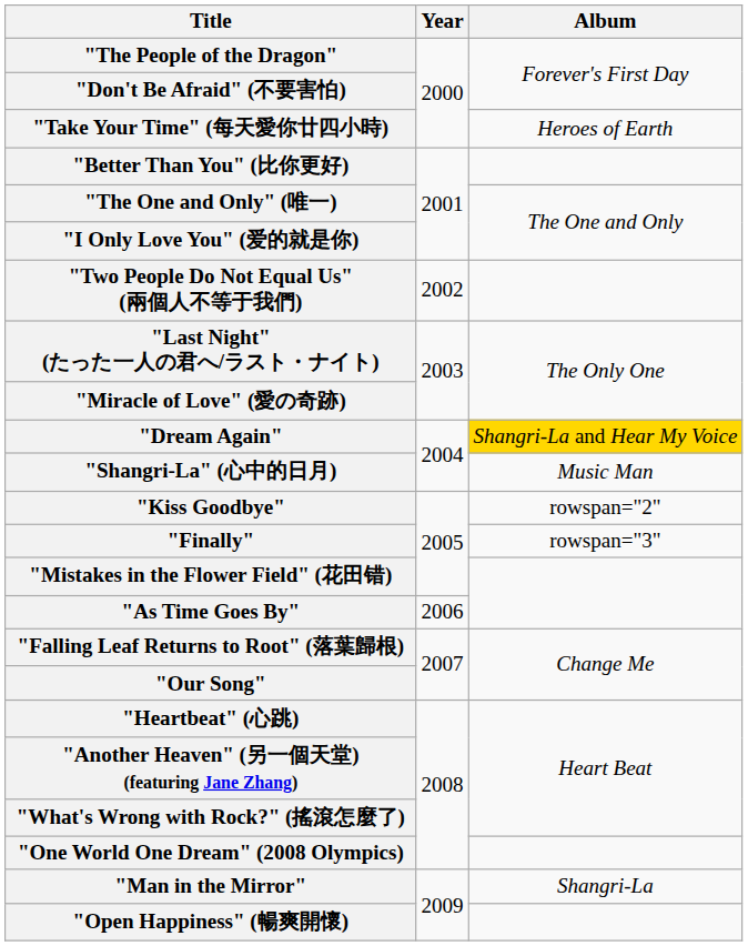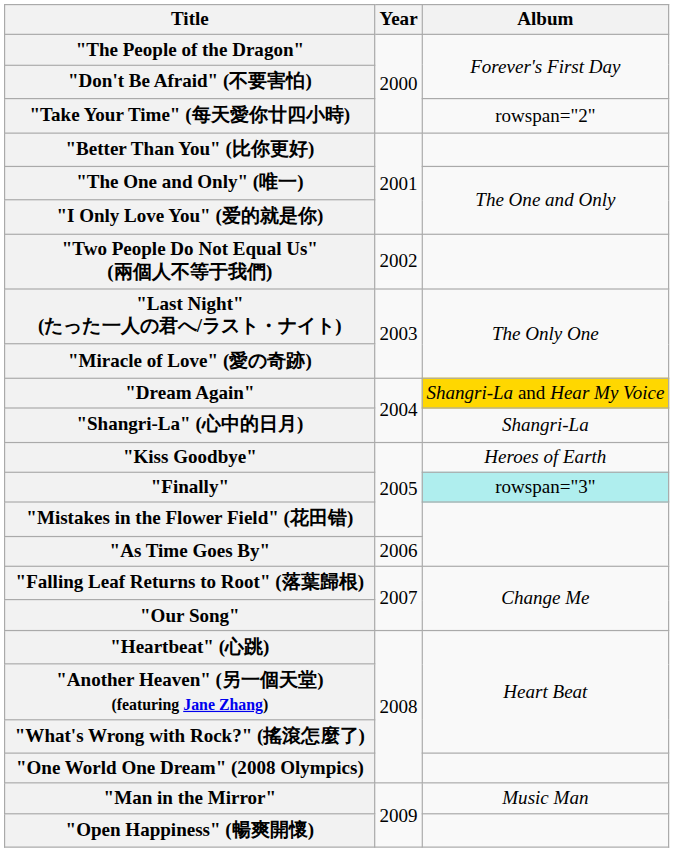"Take Your Time" (每天愛你廿四小時) | Album: Heroes of Earth -> rowspan="2"
"Shangri-La" (心中的日月) | Album: Music Man -> Shangri-La
"Kiss Goodbye" | Album: rowspan="2" -> Heroes of Earth
"Finally" | Album: no background -> paleturquoise background
"Man in the Mirror" | Album: Shangri-La -> Music Man
